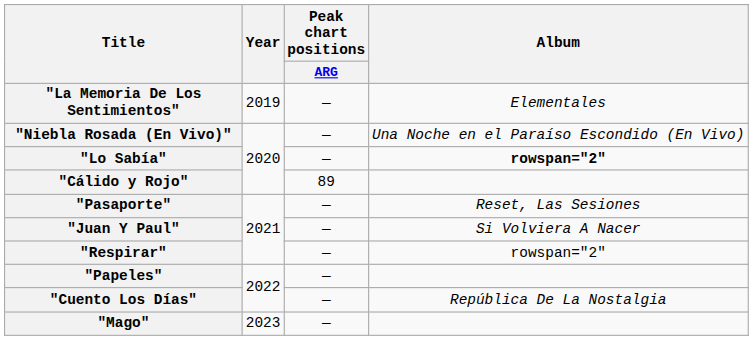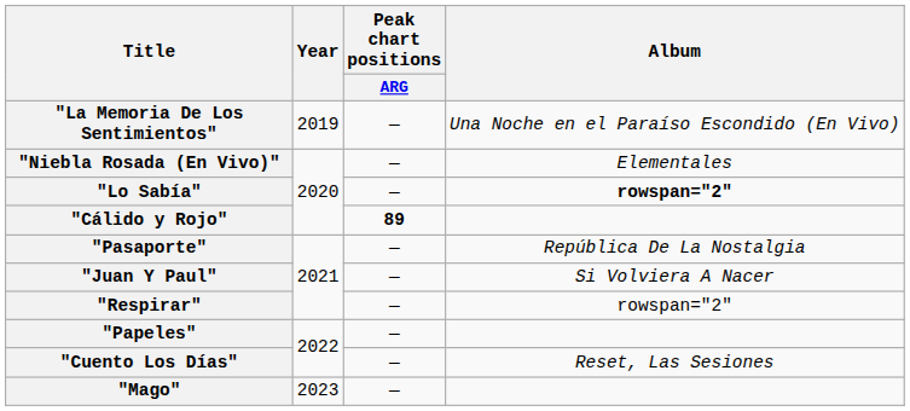"La Memoria De Los Sentimientos" | Album: Elementales -> Una Noche en el Paraíso Escondido (En Vivo)
"Niebla Rosada (En Vivo)" | Album: Una Noche en el Paraíso Escondido (En Vivo) -> Elementales
"Cálido y Rojo" | Peak chart positions / ARG: normal -> bold
"Pasaporte" | Album: Reset, Las Sesiones -> República De La Nostalgia
"Cuento Los Días" | Album: República De La Nostalgia -> Reset, Las Sesiones
